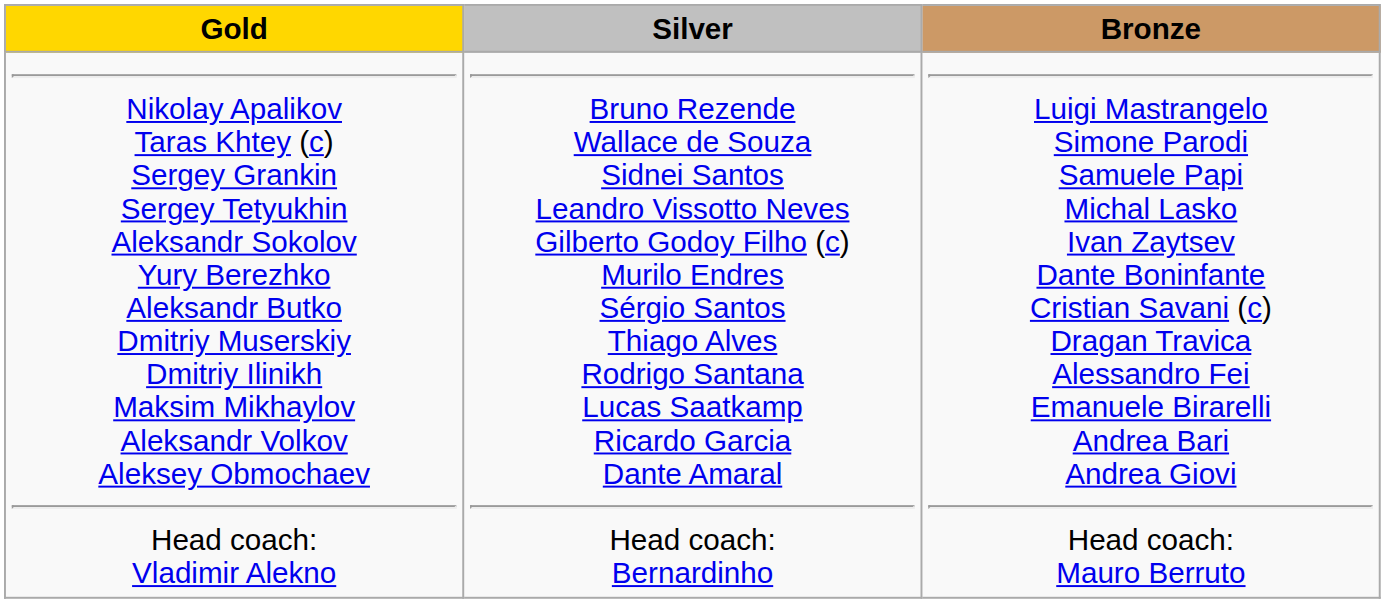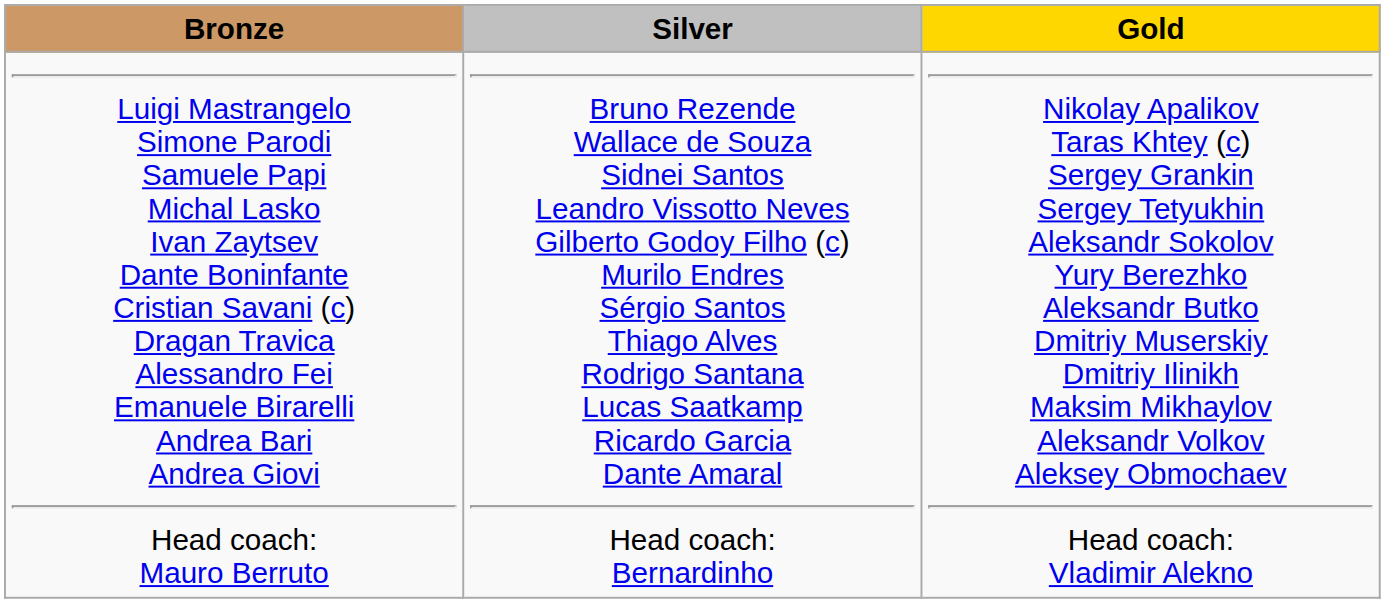columns swapped: Gold <-> Bronze
